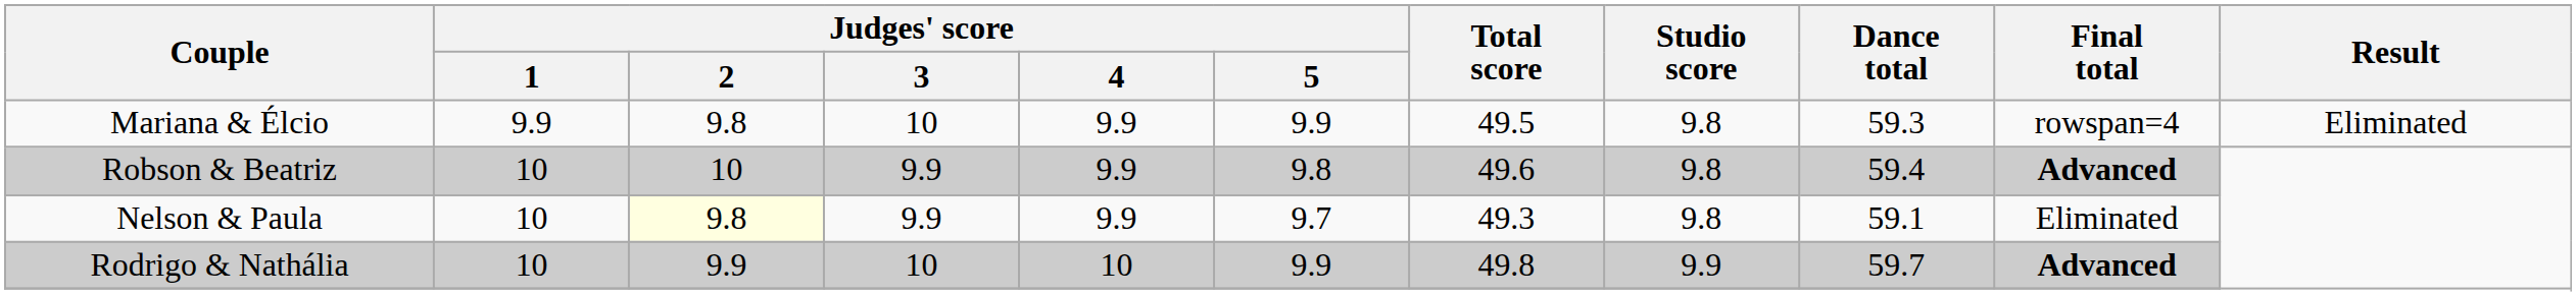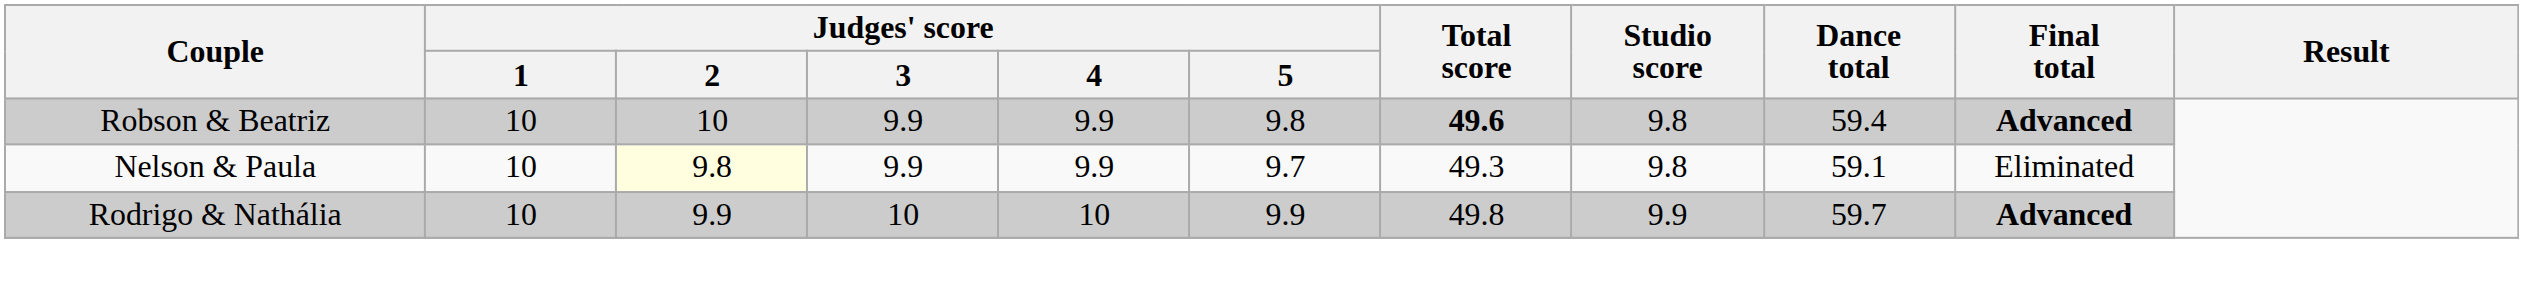- row: Mariana & Élcio | 9.9 | 9.8 | 10 | 9.9 | 9.9 | 49.5 | 9.8 | 59.3 | rowspan=4 | Eliminated
Robson & Beatriz | Total score: normal -> bold
